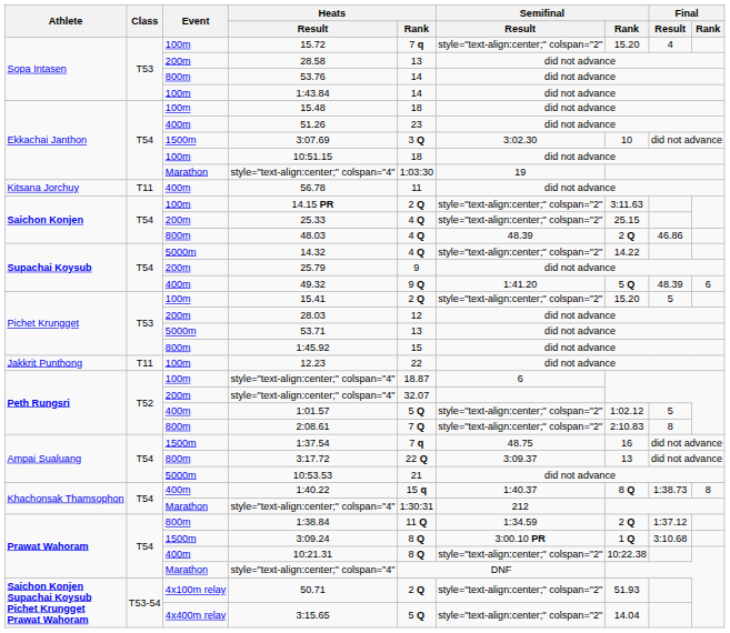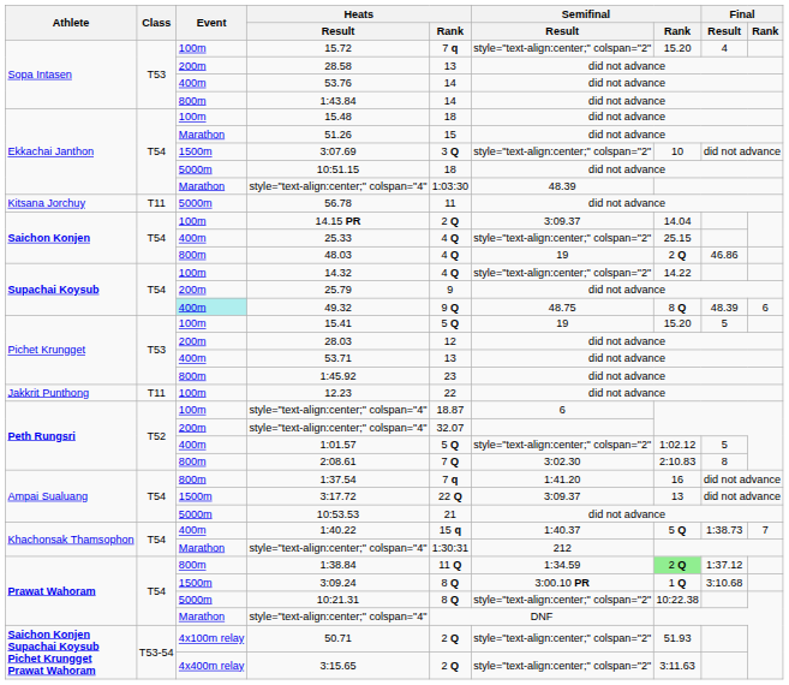53.76 | Event: 800m -> 400m
1:43.84 | Event: 100m -> 800m
51.26 | Event: 400m -> Marathon
51.26 | Heats / Rank: 23 -> 15
3:07.69 | Semifinal / Result: 3:02.30 -> style="text-align:center;" colspan="2"
10:51.15 | Event: 100m -> 5000m
Ekkachai Janthon / style="text-align:center;" colspan="4" | Semifinal / Result: 19 -> 48.39
56.78 | Event: 400m -> 5000m
14.15 PR | Semifinal / Result: style="text-align:center;" colspan="2" -> 3:09.37
14.15 PR | Semifinal / Rank: 3:11.63 -> 14.04
25.33 | Event: 200m -> 400m
48.03 | Semifinal / Result: 48.39 -> 19
14.32 | Event: 5000m -> 100m
49.32 | Event: no background -> paleturquoise background
49.32 | Semifinal / Result: 1:41.20 -> 48.75
49.32 | Semifinal / Rank: 5 Q -> 8 Q
15.41 | Heats / Rank: 2 Q -> 5 Q
15.41 | Semifinal / Result: style="text-align:center;" colspan="2" -> 19
53.71 | Event: 5000m -> 400m
1:45.92 | Heats / Rank: 15 -> 23
2:08.61 | Semifinal / Result: style="text-align:center;" colspan="2" -> 3:02.30
1:37.54 | Event: 1500m -> 800m
1:37.54 | Semifinal / Result: 48.75 -> 1:41.20
3:17.72 | Event: 800m -> 1500m
1:40.22 | Semifinal / Rank: 8 Q -> 5 Q
1:40.22 | Final / Rank: 8 -> 7
1:38.84 | Semifinal / Rank: no background -> lightgreen background
10:21.31 | Event: 400m -> 5000m
3:15.65 | Heats / Rank: 5 Q -> 2 Q
3:15.65 | Semifinal / Rank: 14.04 -> 3:11.63
